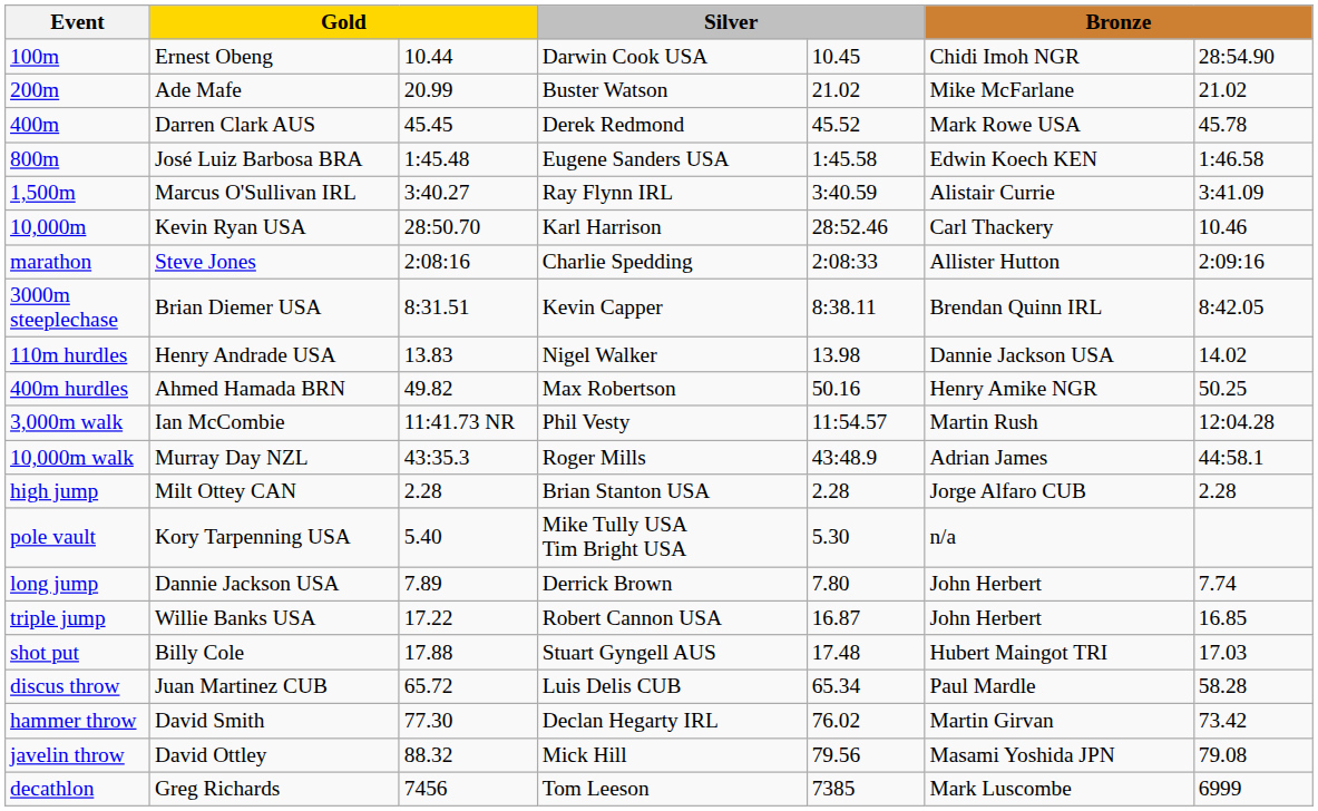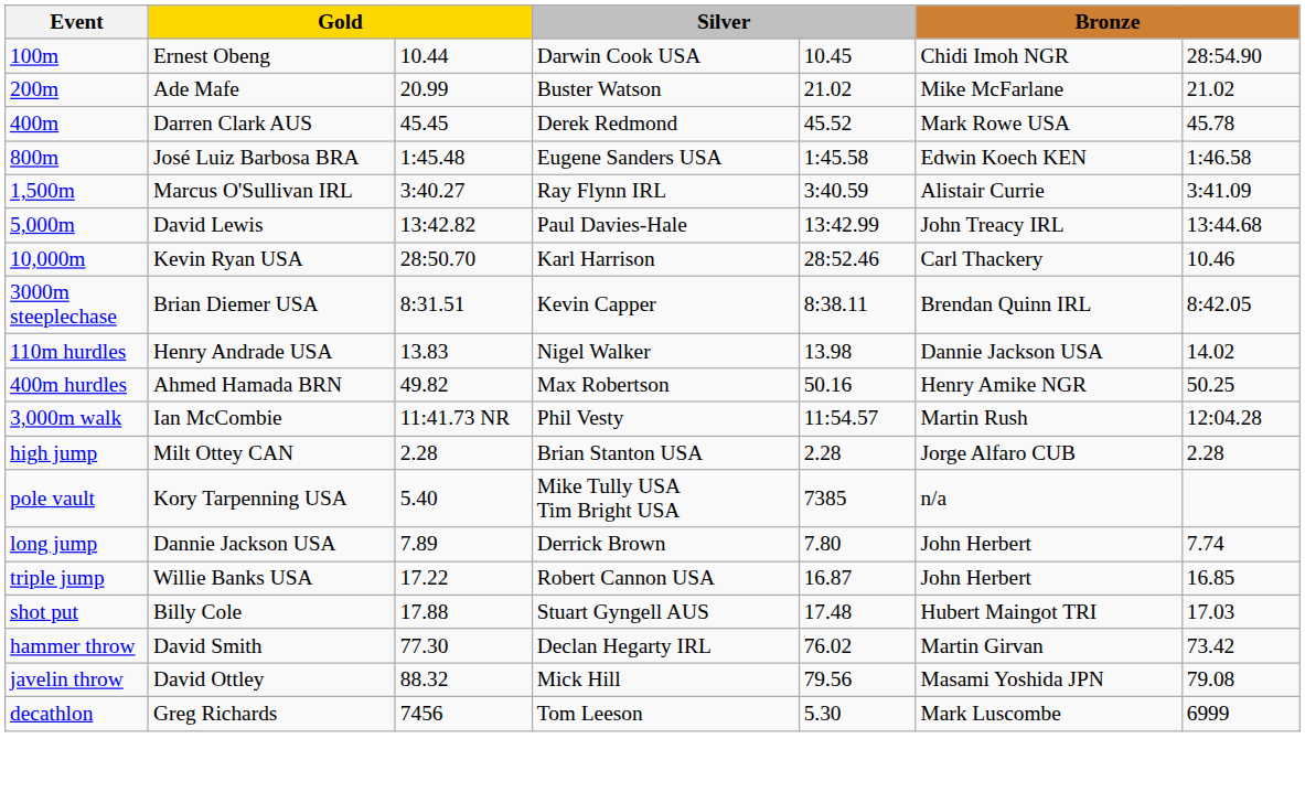+ row: 5,000m | David Lewis | 13:42.82 | Paul Davies-Hale | 13:42.99 | John Treacy IRL | 13:44.68
- row: marathon | Steve Jones | 2:08:16 | Charlie Spedding | 2:08:33 | Allister Hutton | 2:09:16
- row: 10,000m walk | Murray Day NZL | 43:35.3 | Roger Mills | 43:48.9 | Adrian James | 44:58.1
pole vault | column 5: 5.30 -> 7385
- row: discus throw | Juan Martinez CUB | 65.72 | Luis Delis CUB | 65.34 | Paul Mardle | 58.28
decathlon | column 5: 7385 -> 5.30
